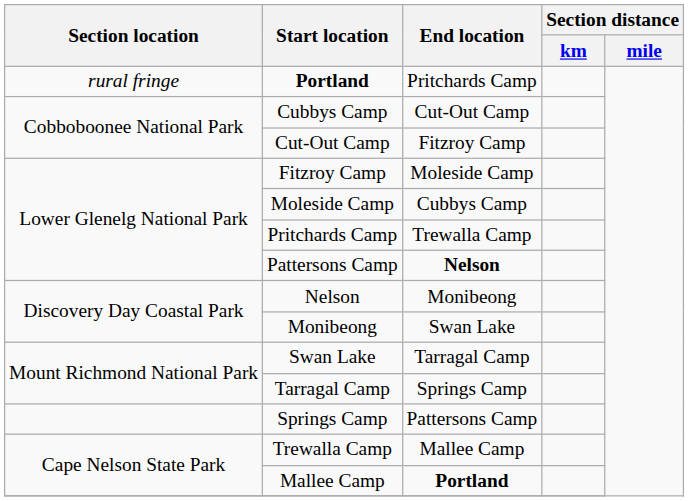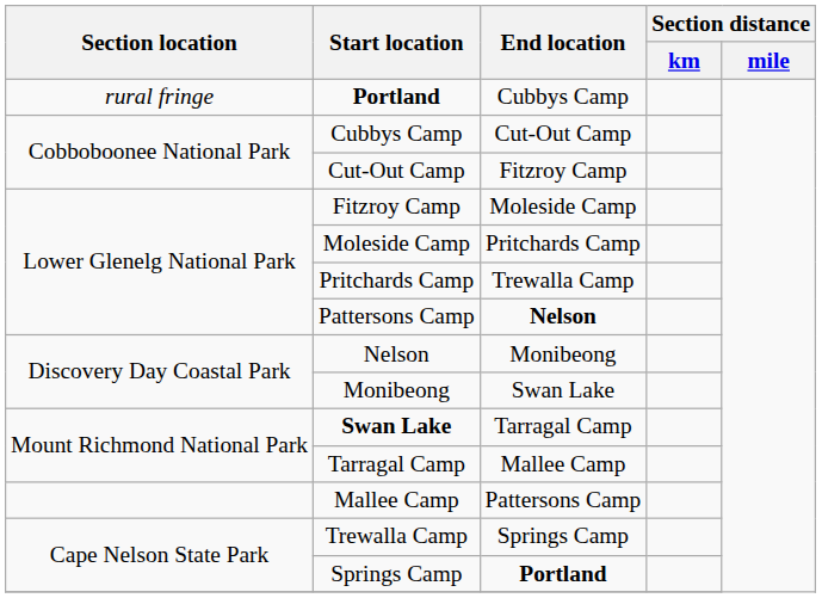row 3 | End location: Pritchards Camp -> Cubbys Camp
row 7 | End location: Cubbys Camp -> Pritchards Camp
row 12 | Start location: normal -> bold
row 13 | End location: Springs Camp -> Mallee Camp
row 14 | Start location: Springs Camp -> Mallee Camp
row 15 | End location: Mallee Camp -> Springs Camp
row 16 | Start location: Mallee Camp -> Springs Camp
